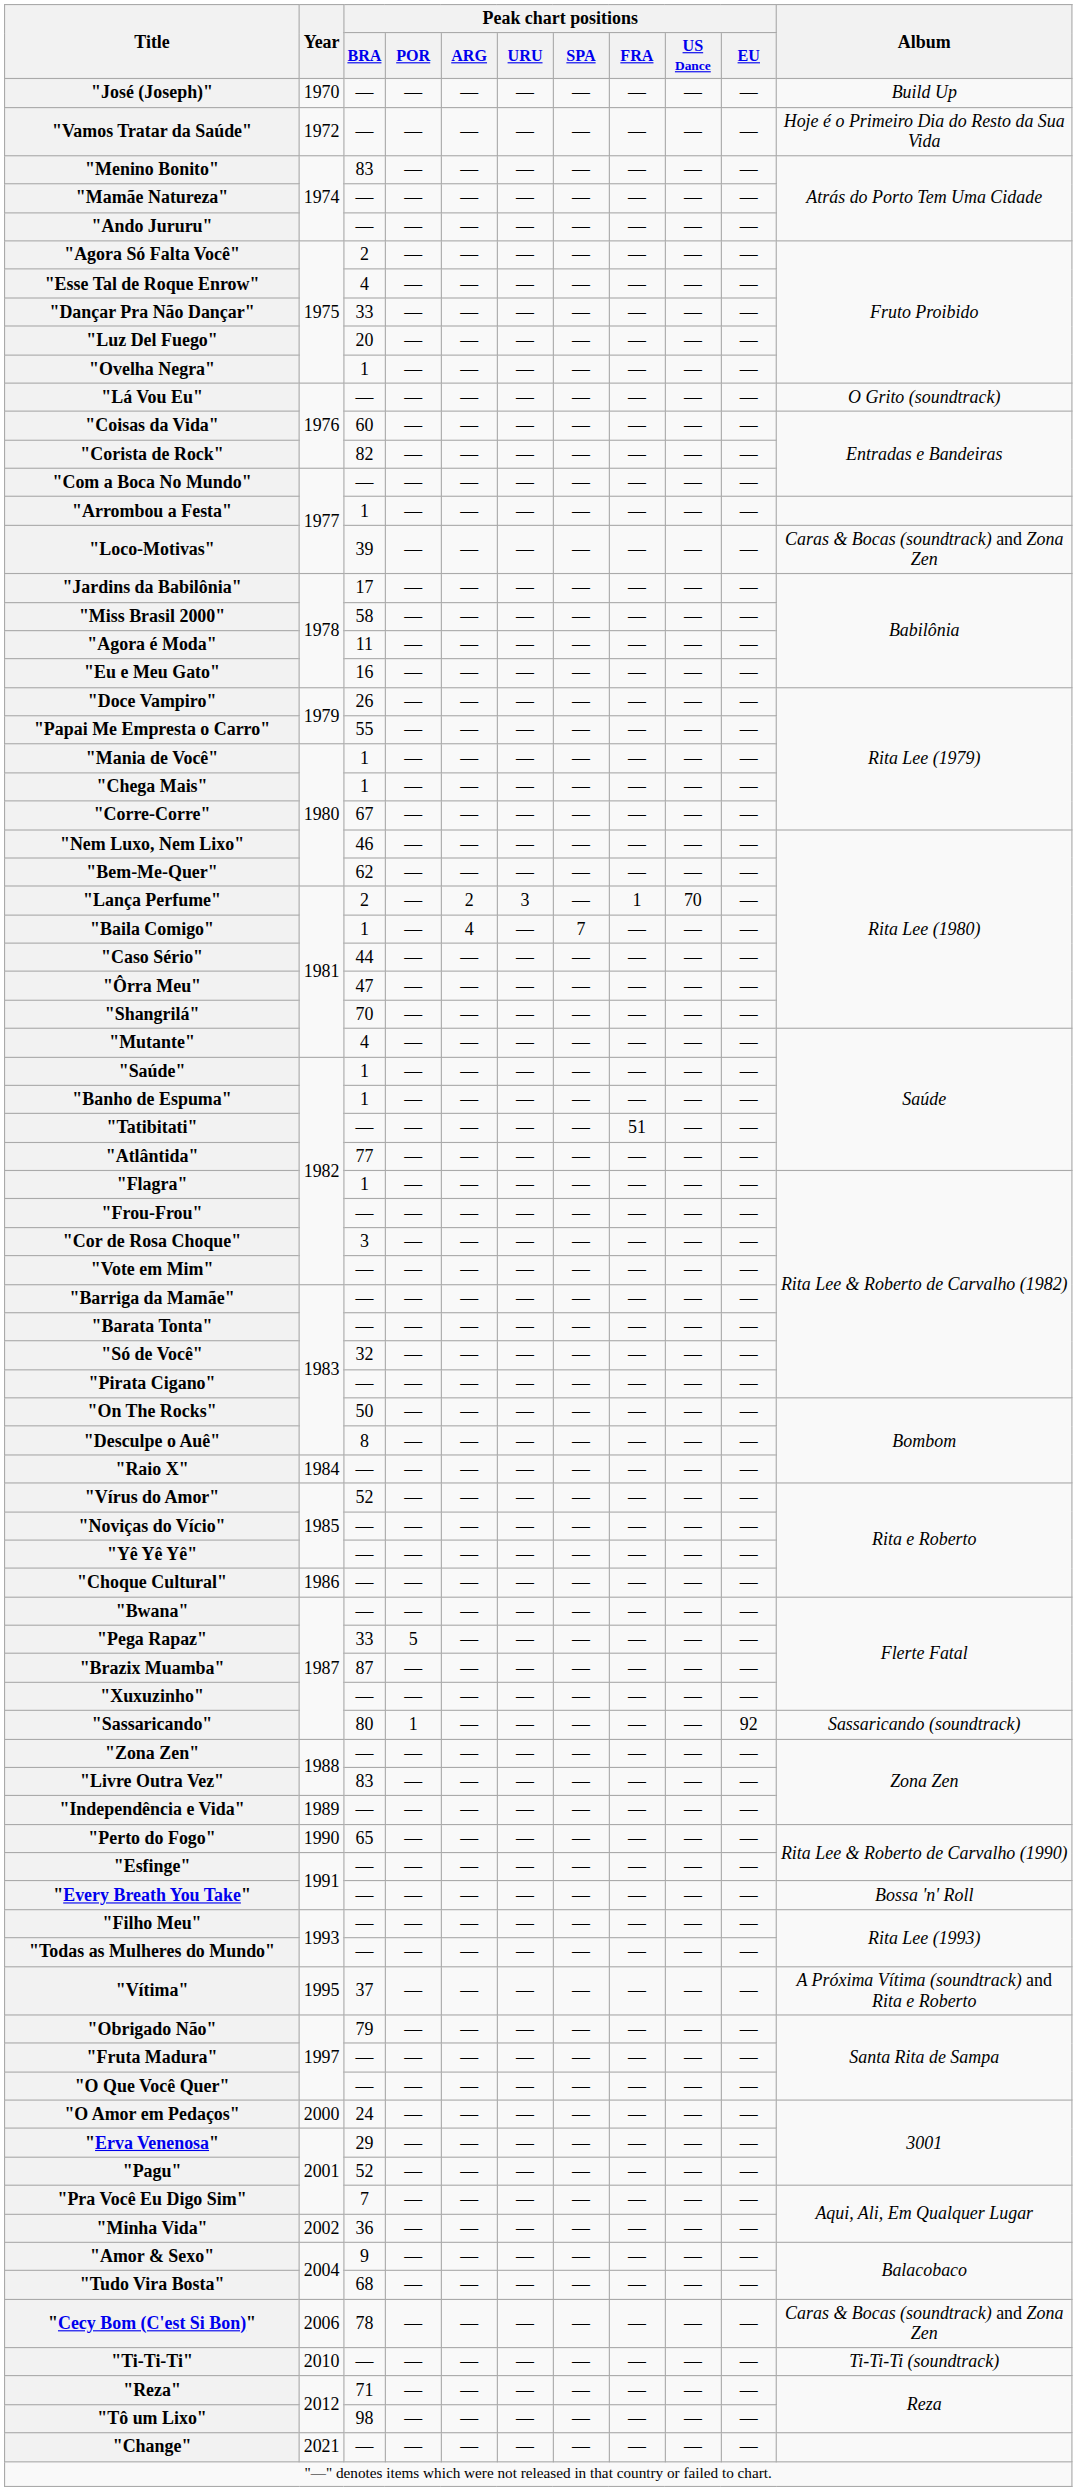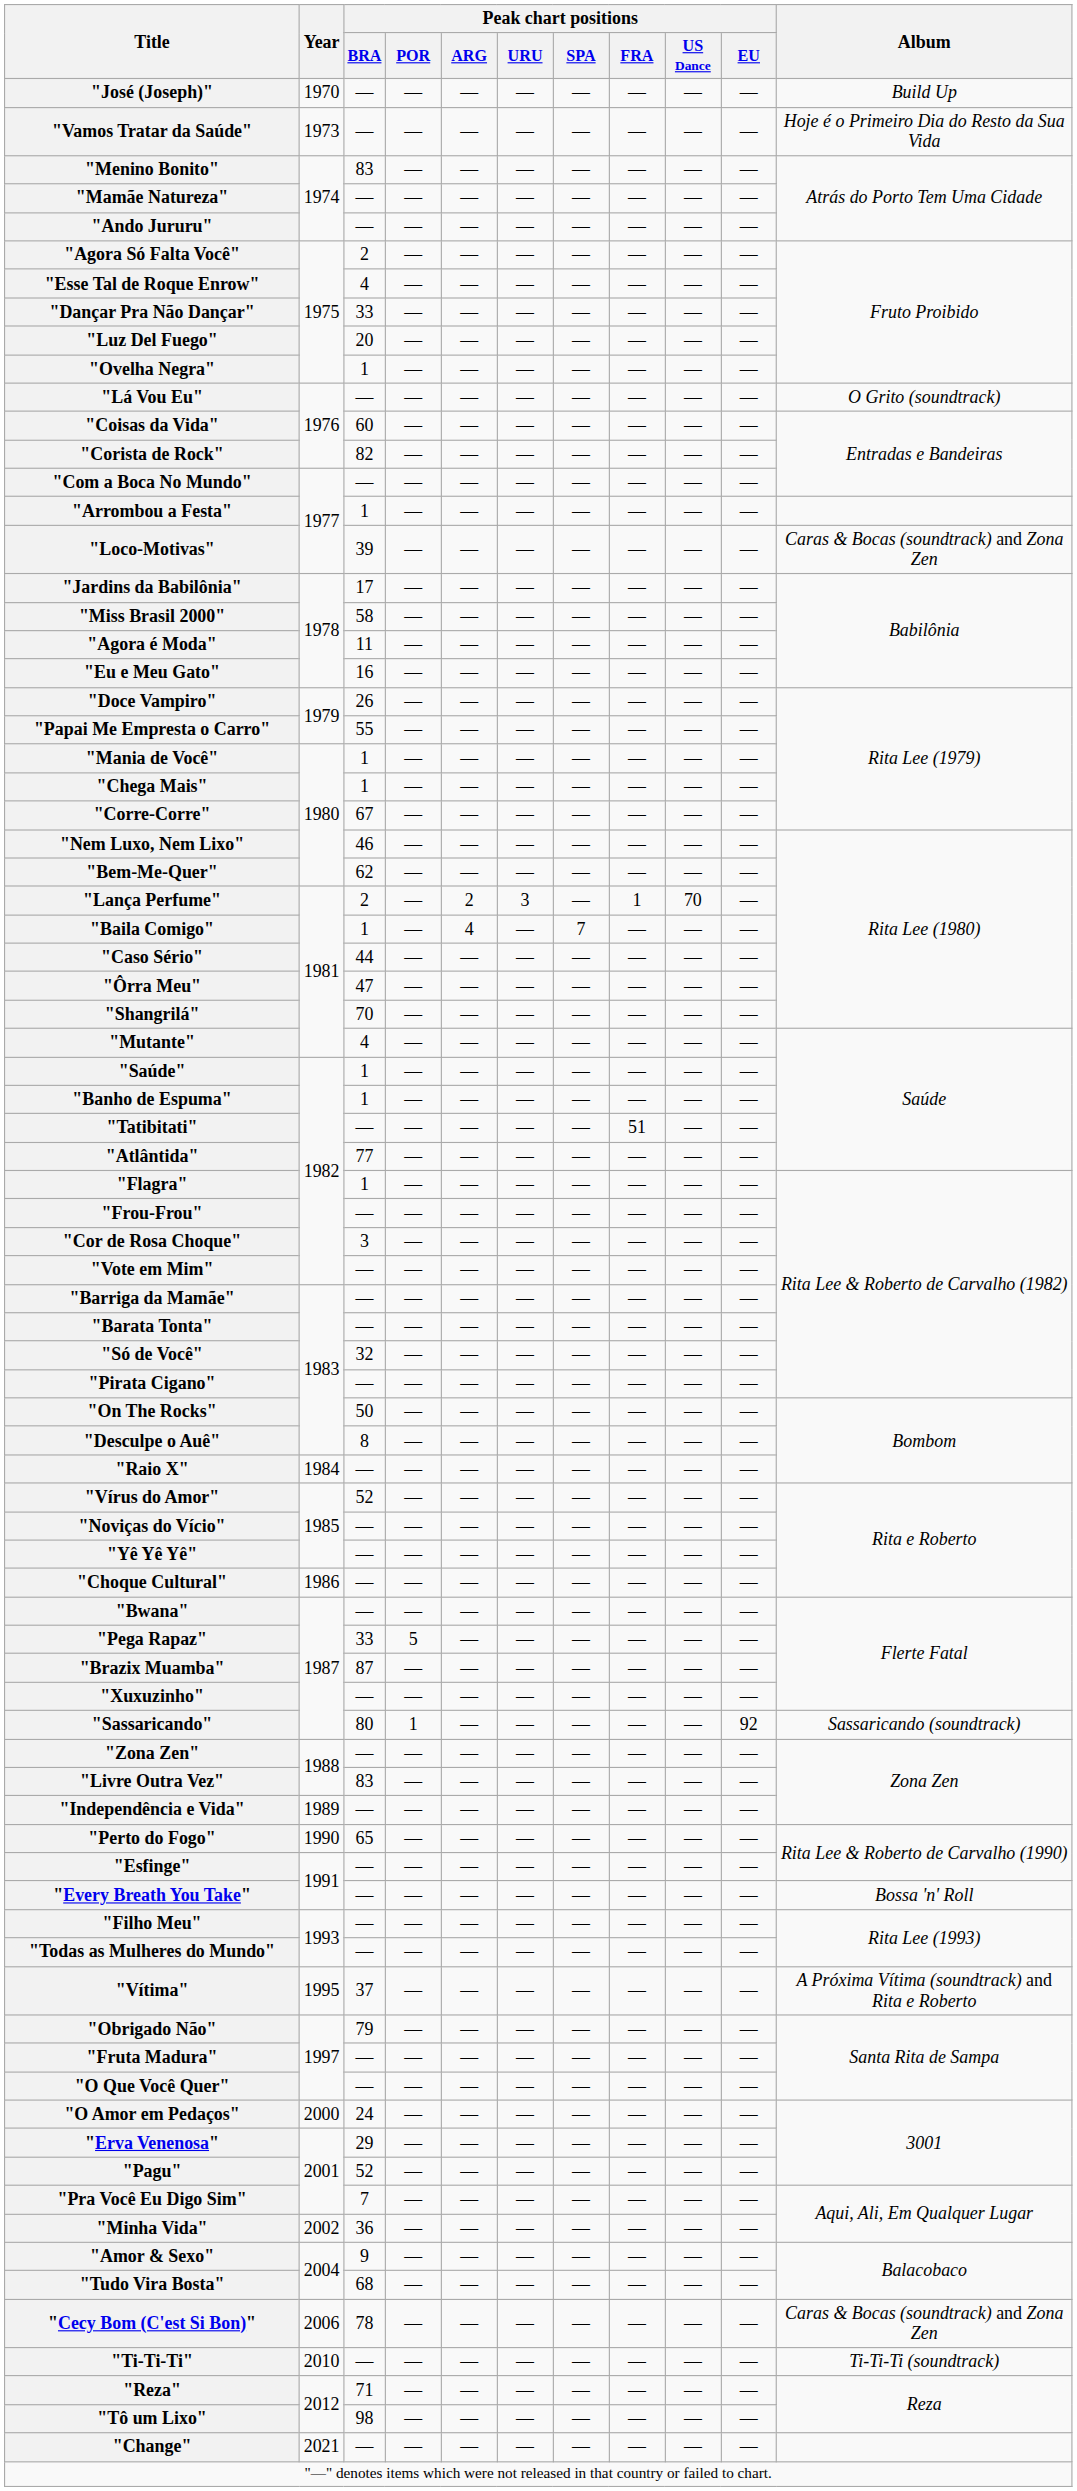"Vamos Tratar da Saúde" | Year: 1972 -> 1973
